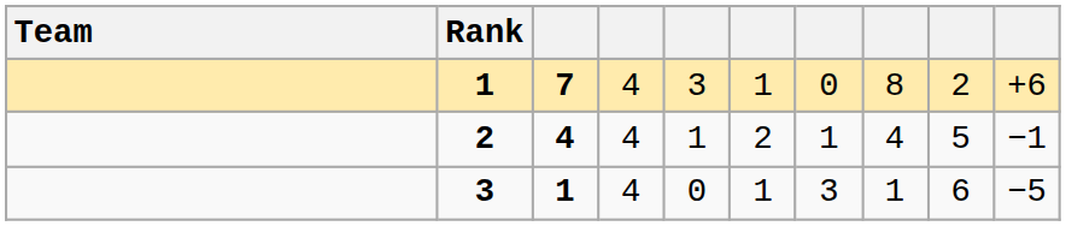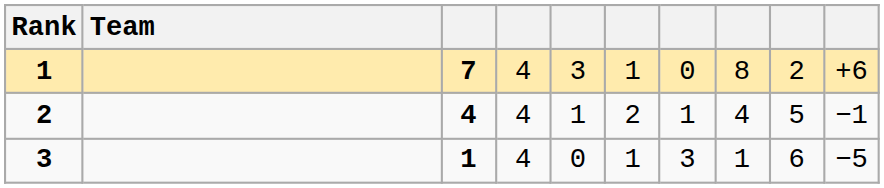columns swapped: Rank <-> Team
